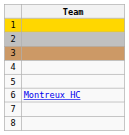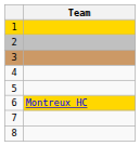6 | Team: no background -> gold background
